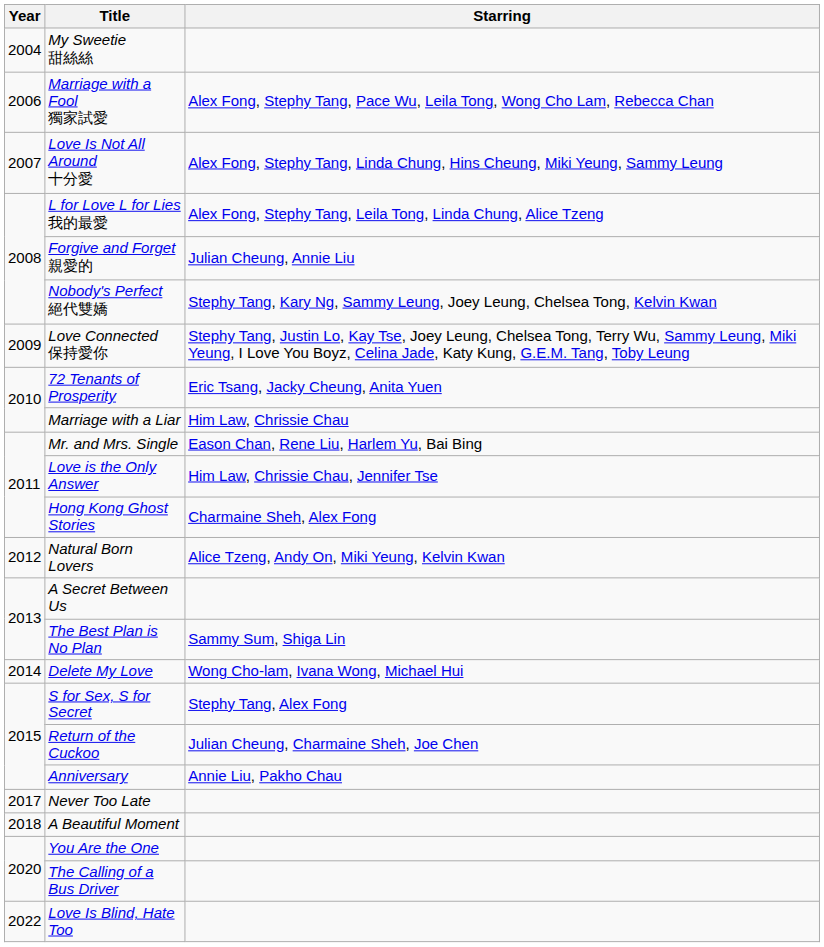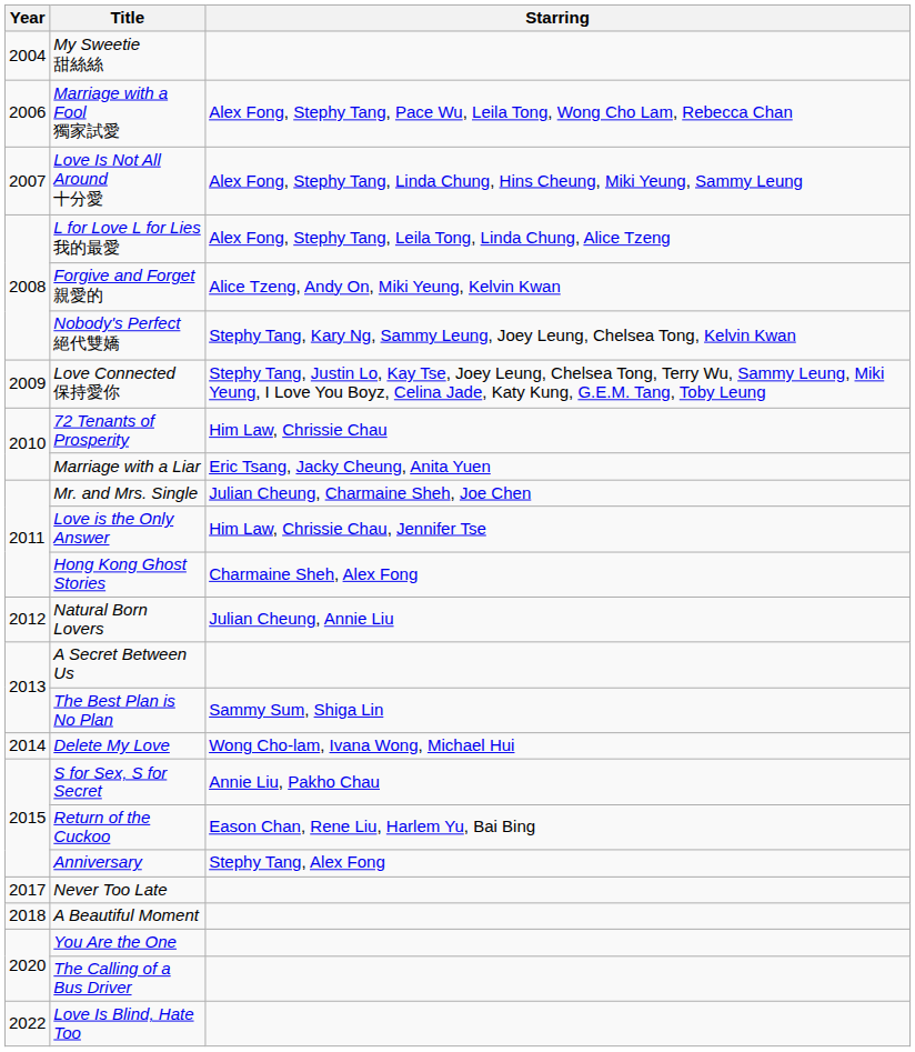Forgive and Forget 親愛的 | Starring: Julian Cheung, Annie Liu -> Alice Tzeng, Andy On, Miki Yeung, Kelvin Kwan
72 Tenants of Prosperity | Starring: Eric Tsang, Jacky Cheung, Anita Yuen -> Him Law, Chrissie Chau
Marriage with a Liar | Starring: Him Law, Chrissie Chau -> Eric Tsang, Jacky Cheung, Anita Yuen
Mr. and Mrs. Single | Starring: Eason Chan, Rene Liu, Harlem Yu, Bai Bing -> Julian Cheung, Charmaine Sheh, Joe Chen
Natural Born Lovers | Starring: Alice Tzeng, Andy On, Miki Yeung, Kelvin Kwan -> Julian Cheung, Annie Liu
S for Sex, S for Secret | Starring: Stephy Tang, Alex Fong -> Annie Liu, Pakho Chau
Return of the Cuckoo | Starring: Julian Cheung, Charmaine Sheh, Joe Chen -> Eason Chan, Rene Liu, Harlem Yu, Bai Bing
Anniversary | Starring: Annie Liu, Pakho Chau -> Stephy Tang, Alex Fong
